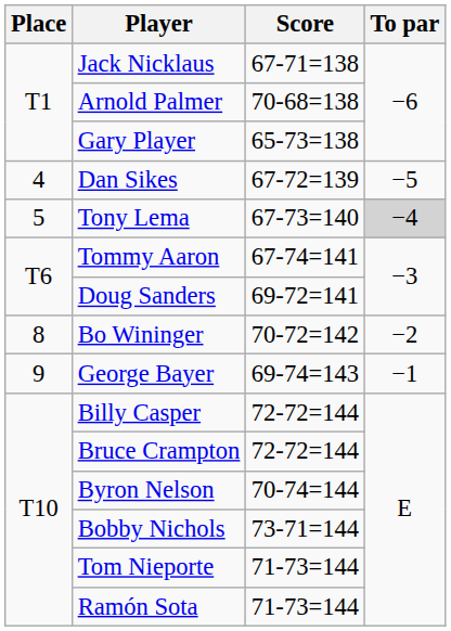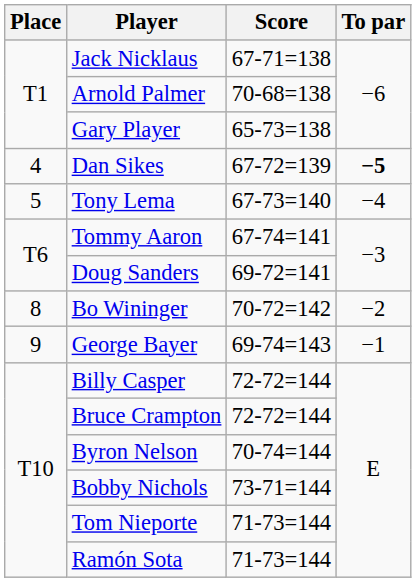Dan Sikes | To par: normal -> bold
Tony Lema | To par: lightgrey background -> no background
